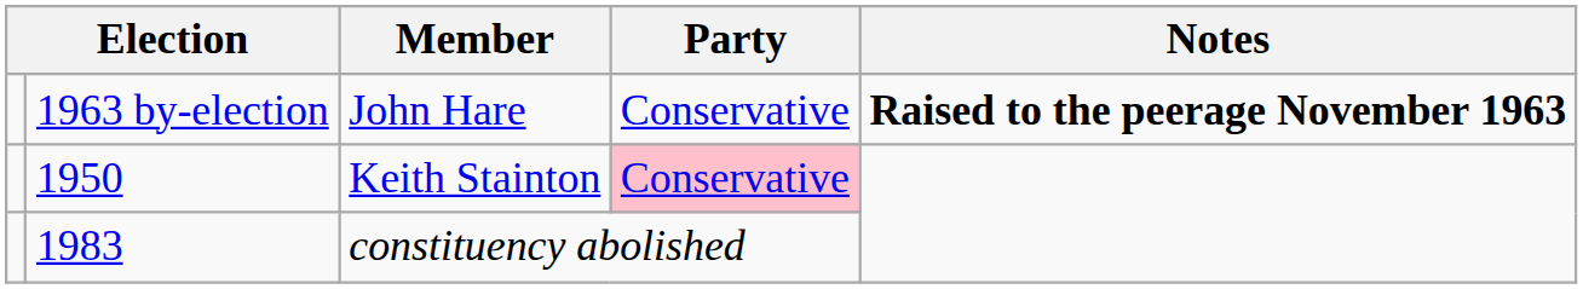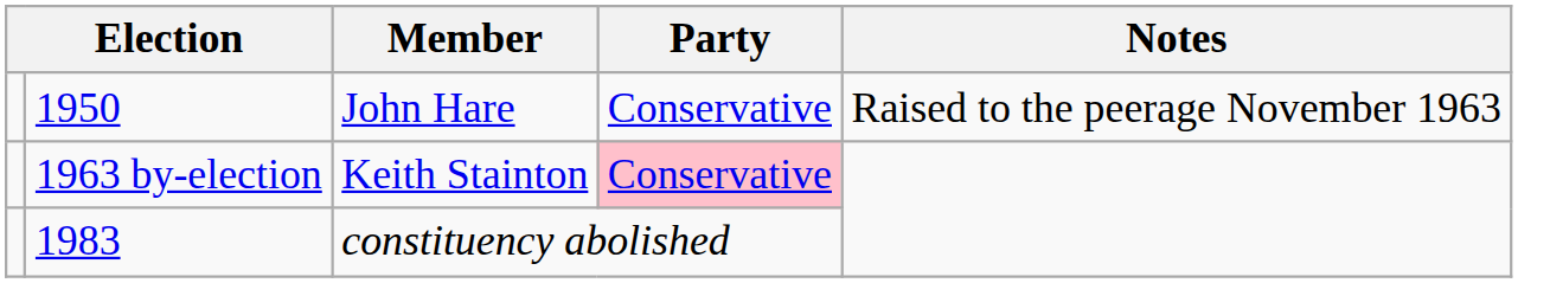John Hare | column 2: 1963 by-election -> 1950
John Hare | Notes: bold -> normal
Keith Stainton | column 2: 1950 -> 1963 by-election
